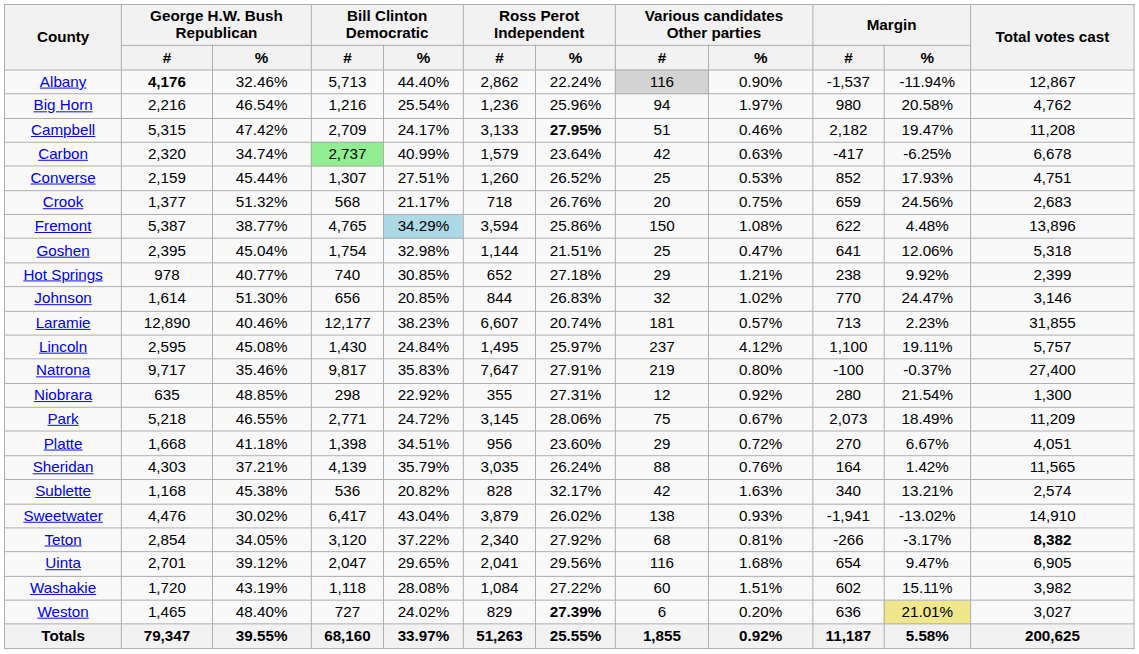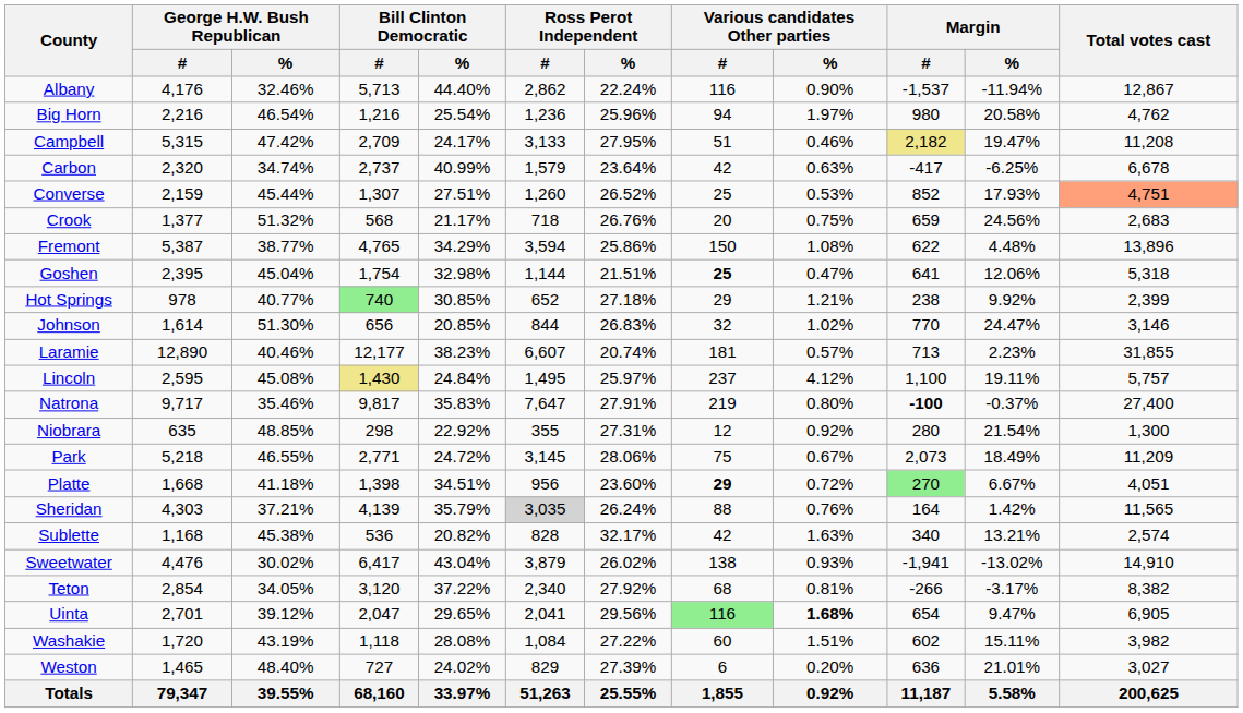Albany | George H.W. Bush Republican / #: bold -> normal
Albany | Various candidates Other parties / #: lightgrey background -> no background
Campbell | Ross Perot Independent / %: bold -> normal
Campbell | Margin / #: no background -> khaki background
Carbon | Bill Clinton Democratic / #: lightgreen background -> no background
Converse | Total votes cast: no background -> lightsalmon background
Fremont | Bill Clinton Democratic / %: lightblue background -> no background
Goshen | Various candidates Other parties / #: normal -> bold
Hot Springs | Bill Clinton Democratic / #: no background -> lightgreen background
Lincoln | Bill Clinton Democratic / #: no background -> khaki background
Natrona | Margin / #: normal -> bold
Platte | Various candidates Other parties / #: normal -> bold
Platte | Margin / #: no background -> lightgreen background
Sheridan | Ross Perot Independent / #: no background -> lightgrey background
Teton | Total votes cast: bold -> normal
Uinta | Various candidates Other parties / #: no background -> lightgreen background
Uinta | Various candidates Other parties / %: normal -> bold
Weston | Ross Perot Independent / %: bold -> normal
Weston | Margin / %: khaki background -> no background
